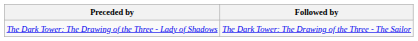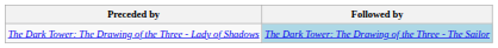The Dark Tower: The Drawing of the Three - Lady of Shadows | Followed by: no background -> lightblue background
